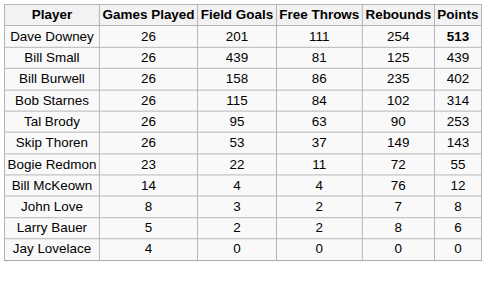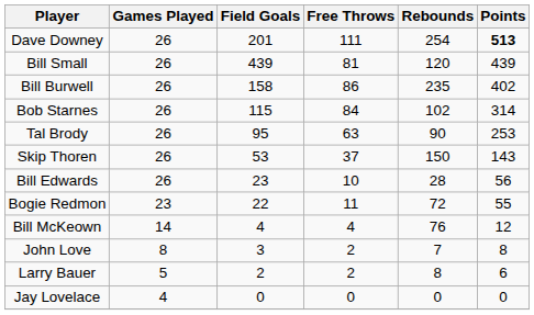Bill Small | Rebounds: 125 -> 120
Skip Thoren | Rebounds: 149 -> 150
+ row: Bill Edwards | 26 | 23 | 10 | 28 | 56
